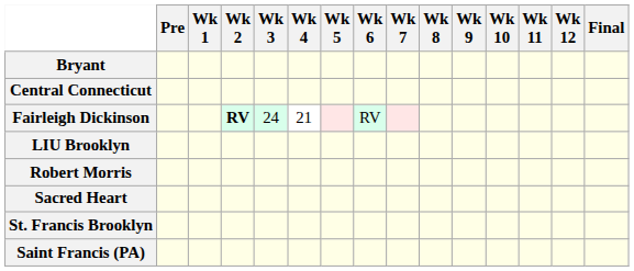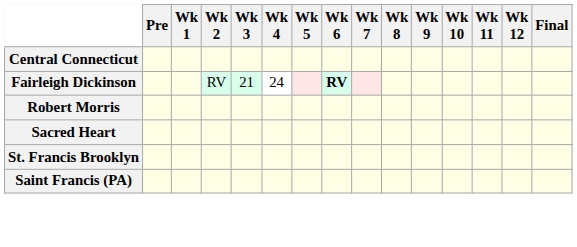- row: Bryant
Fairleigh Dickinson | Wk 2: bold -> normal
Fairleigh Dickinson | Wk 3: 24 -> 21
Fairleigh Dickinson | Wk 4: 21 -> 24
Fairleigh Dickinson | Wk 6: normal -> bold
- row: LIU Brooklyn
